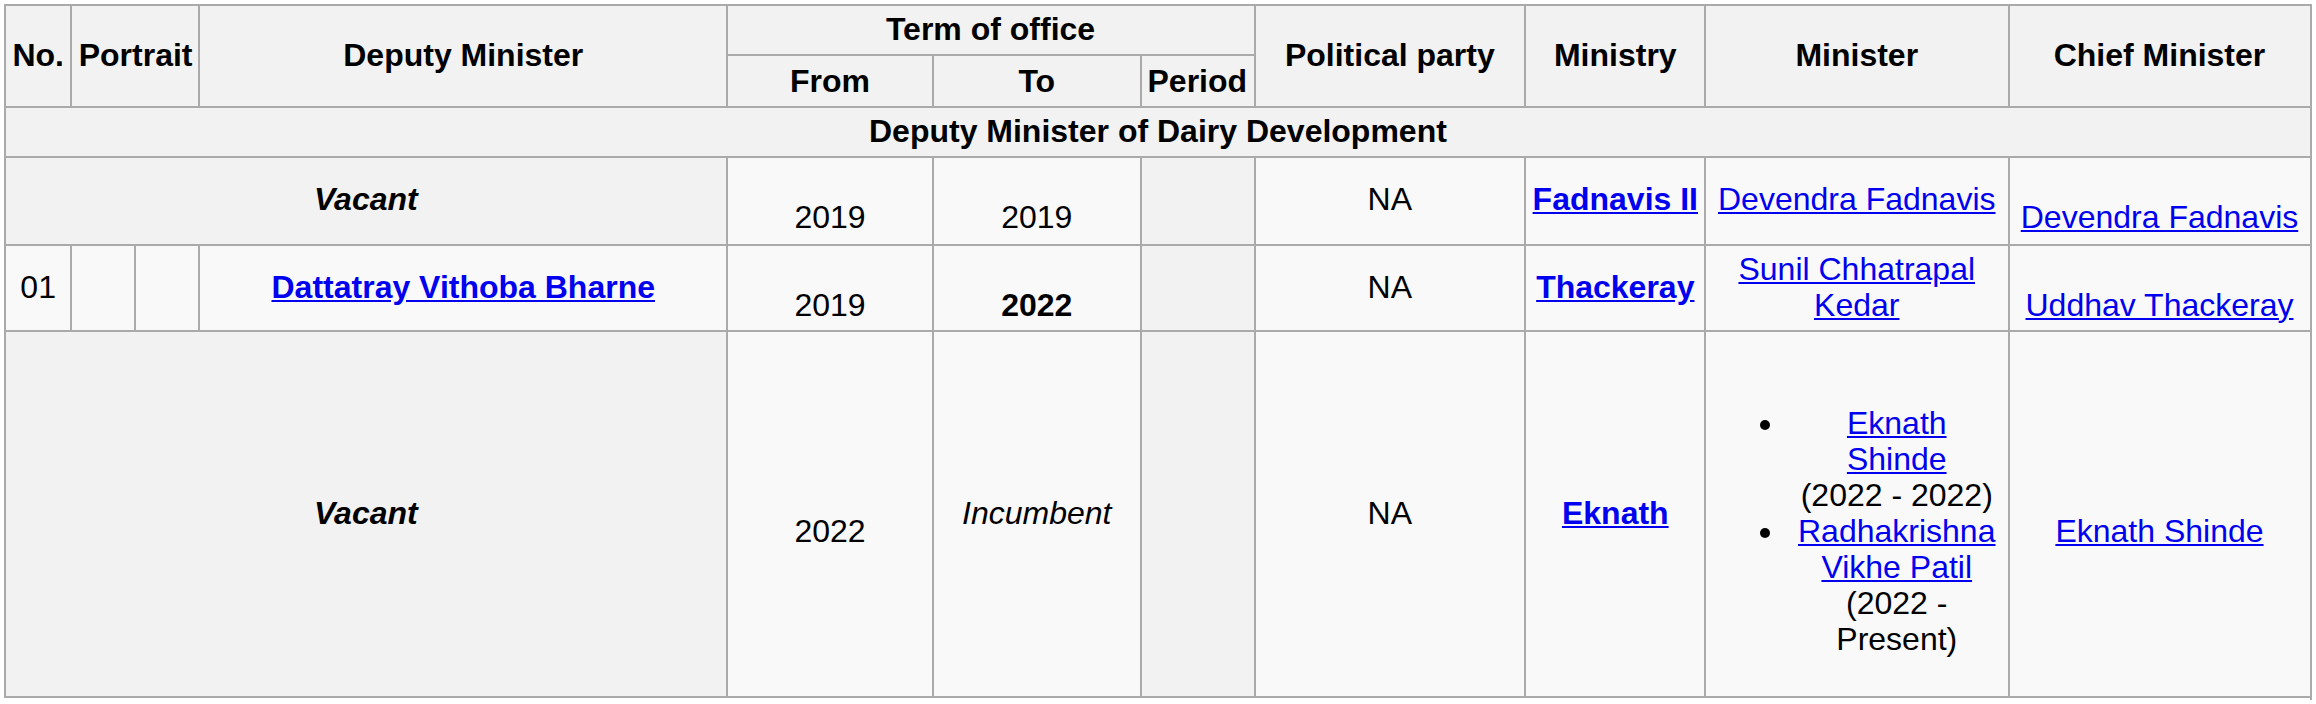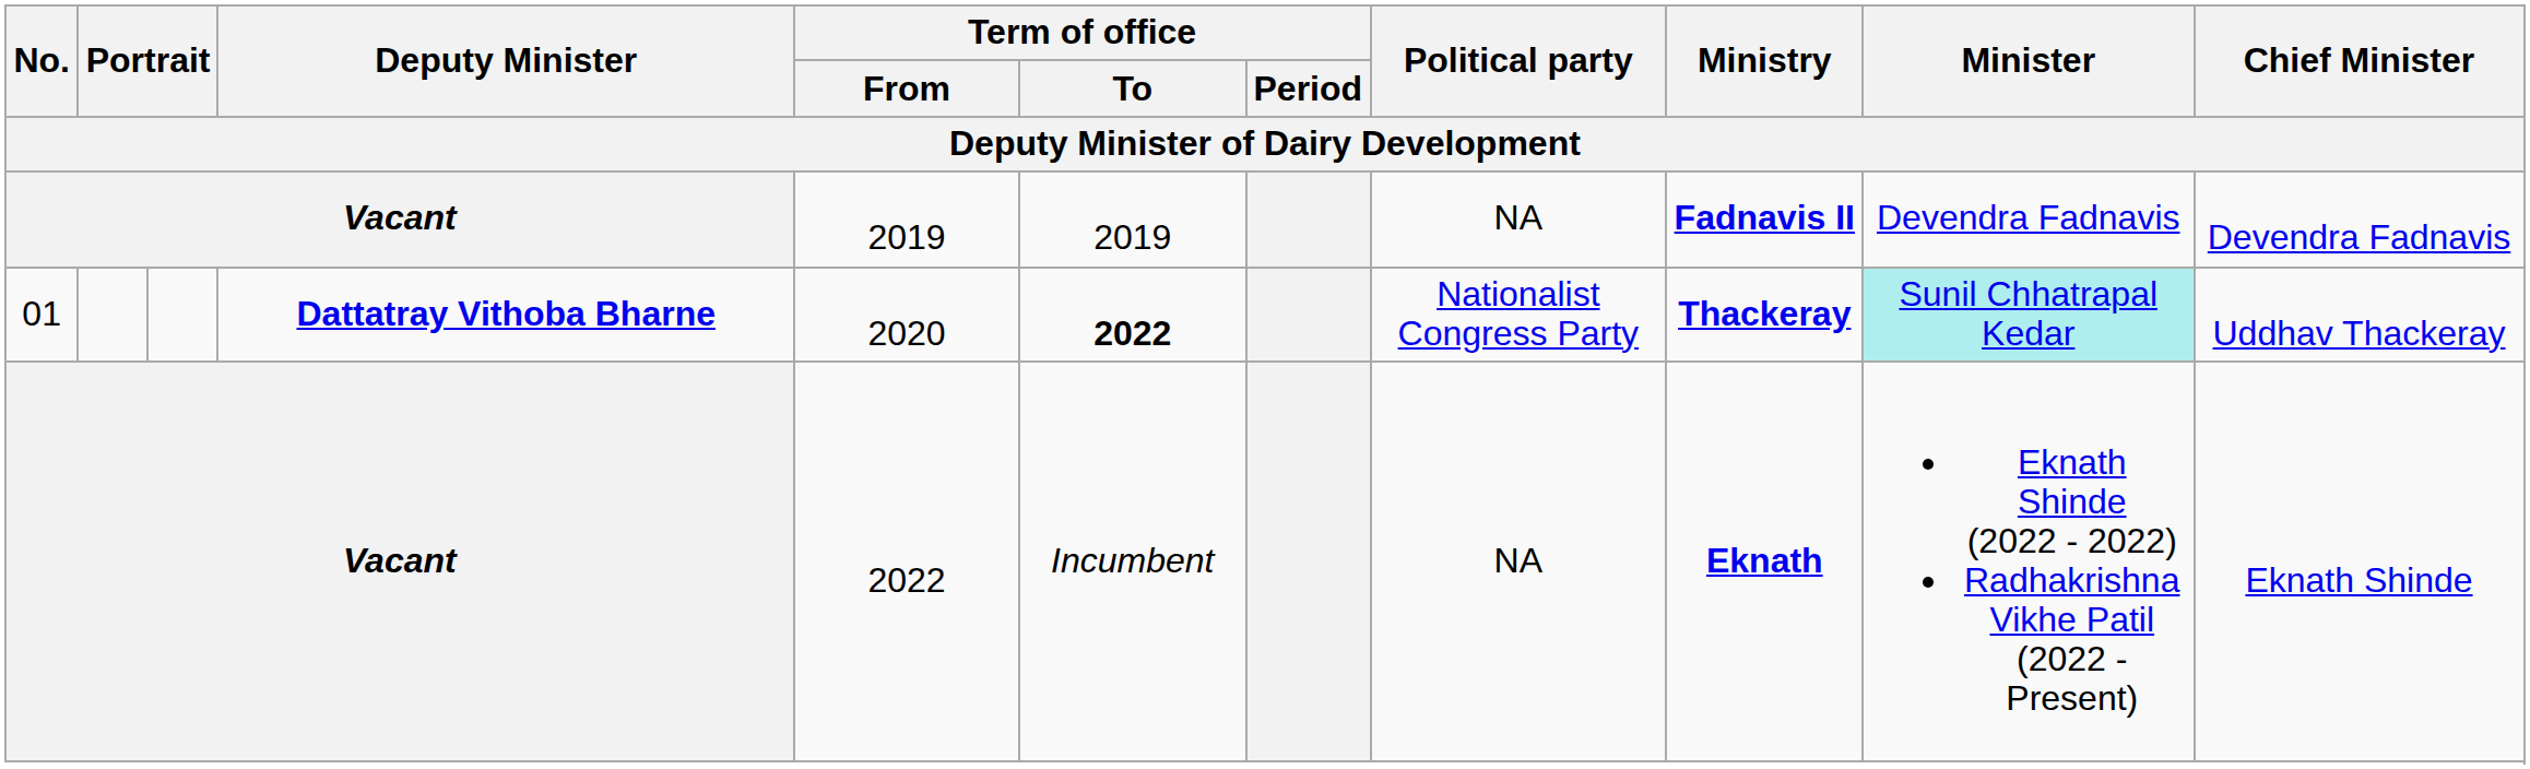01 | Term of office / From: 2019 -> 2020
01 | Political party: NA -> Nationalist Congress Party
01 | Minister: no background -> paleturquoise background
